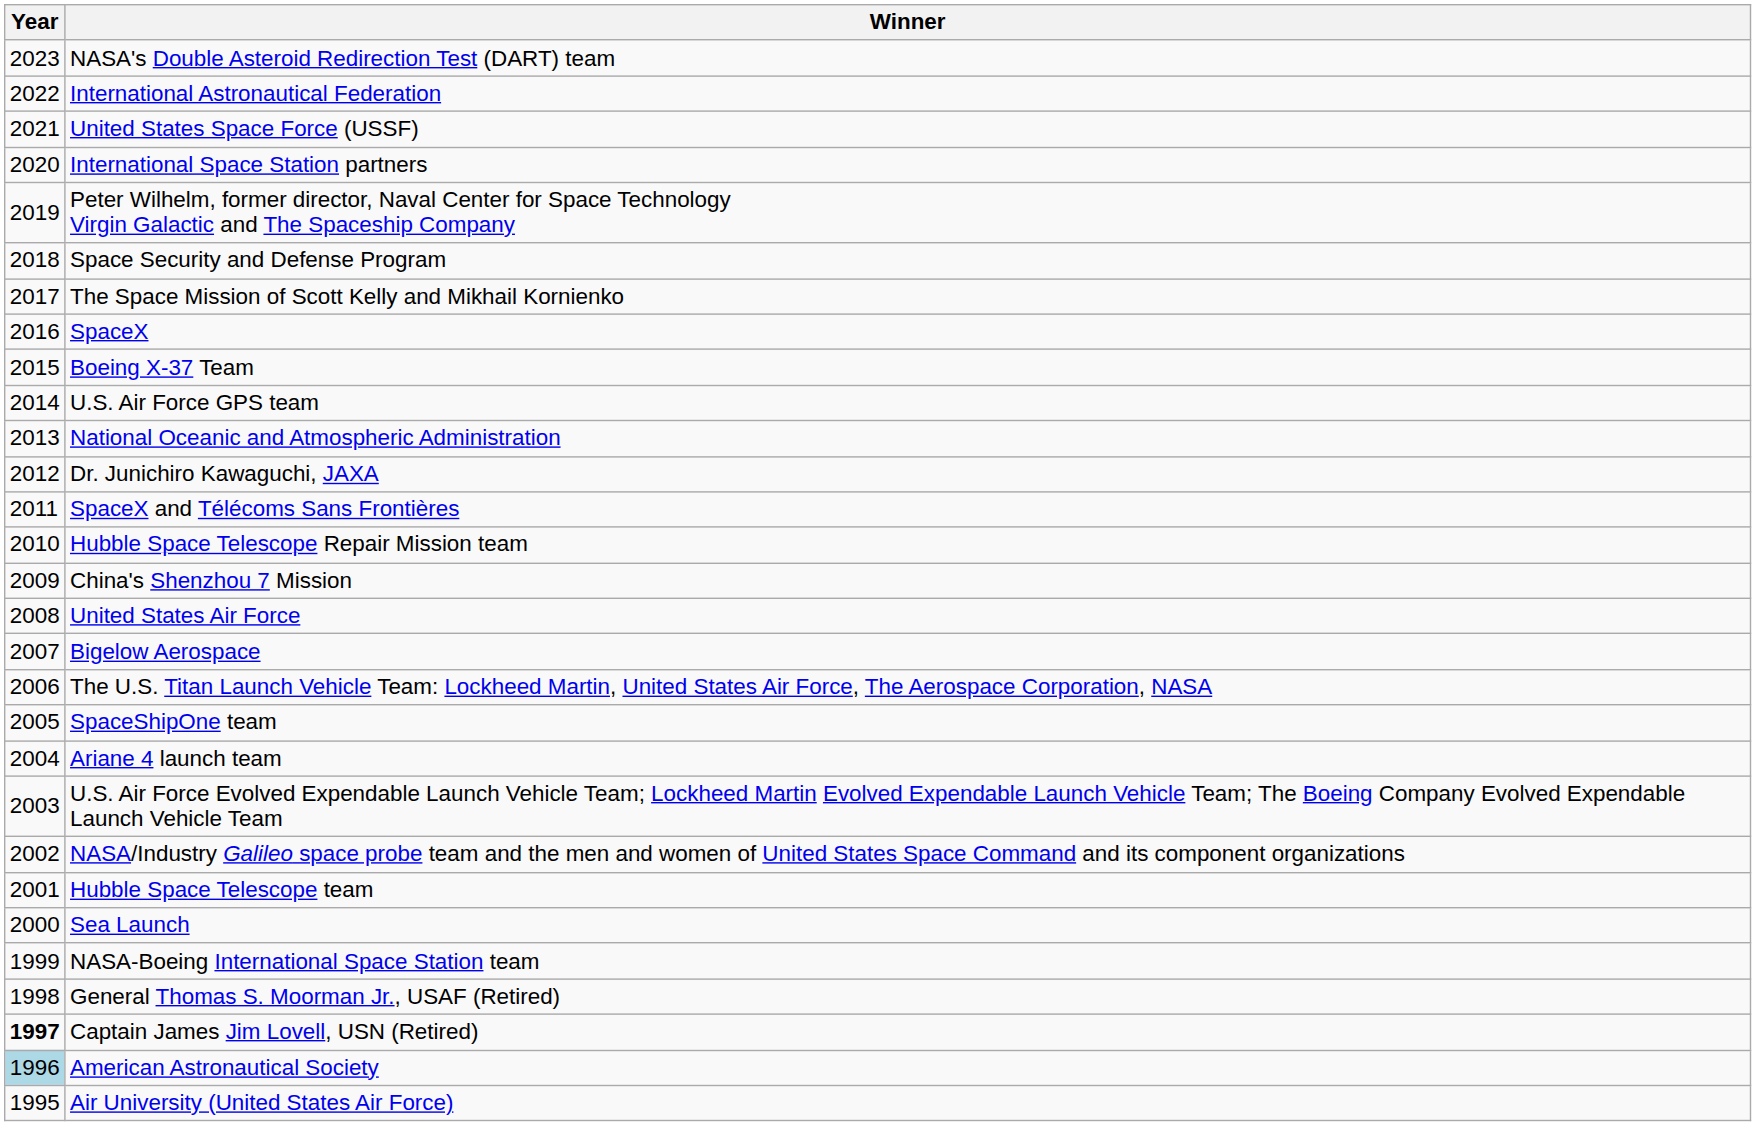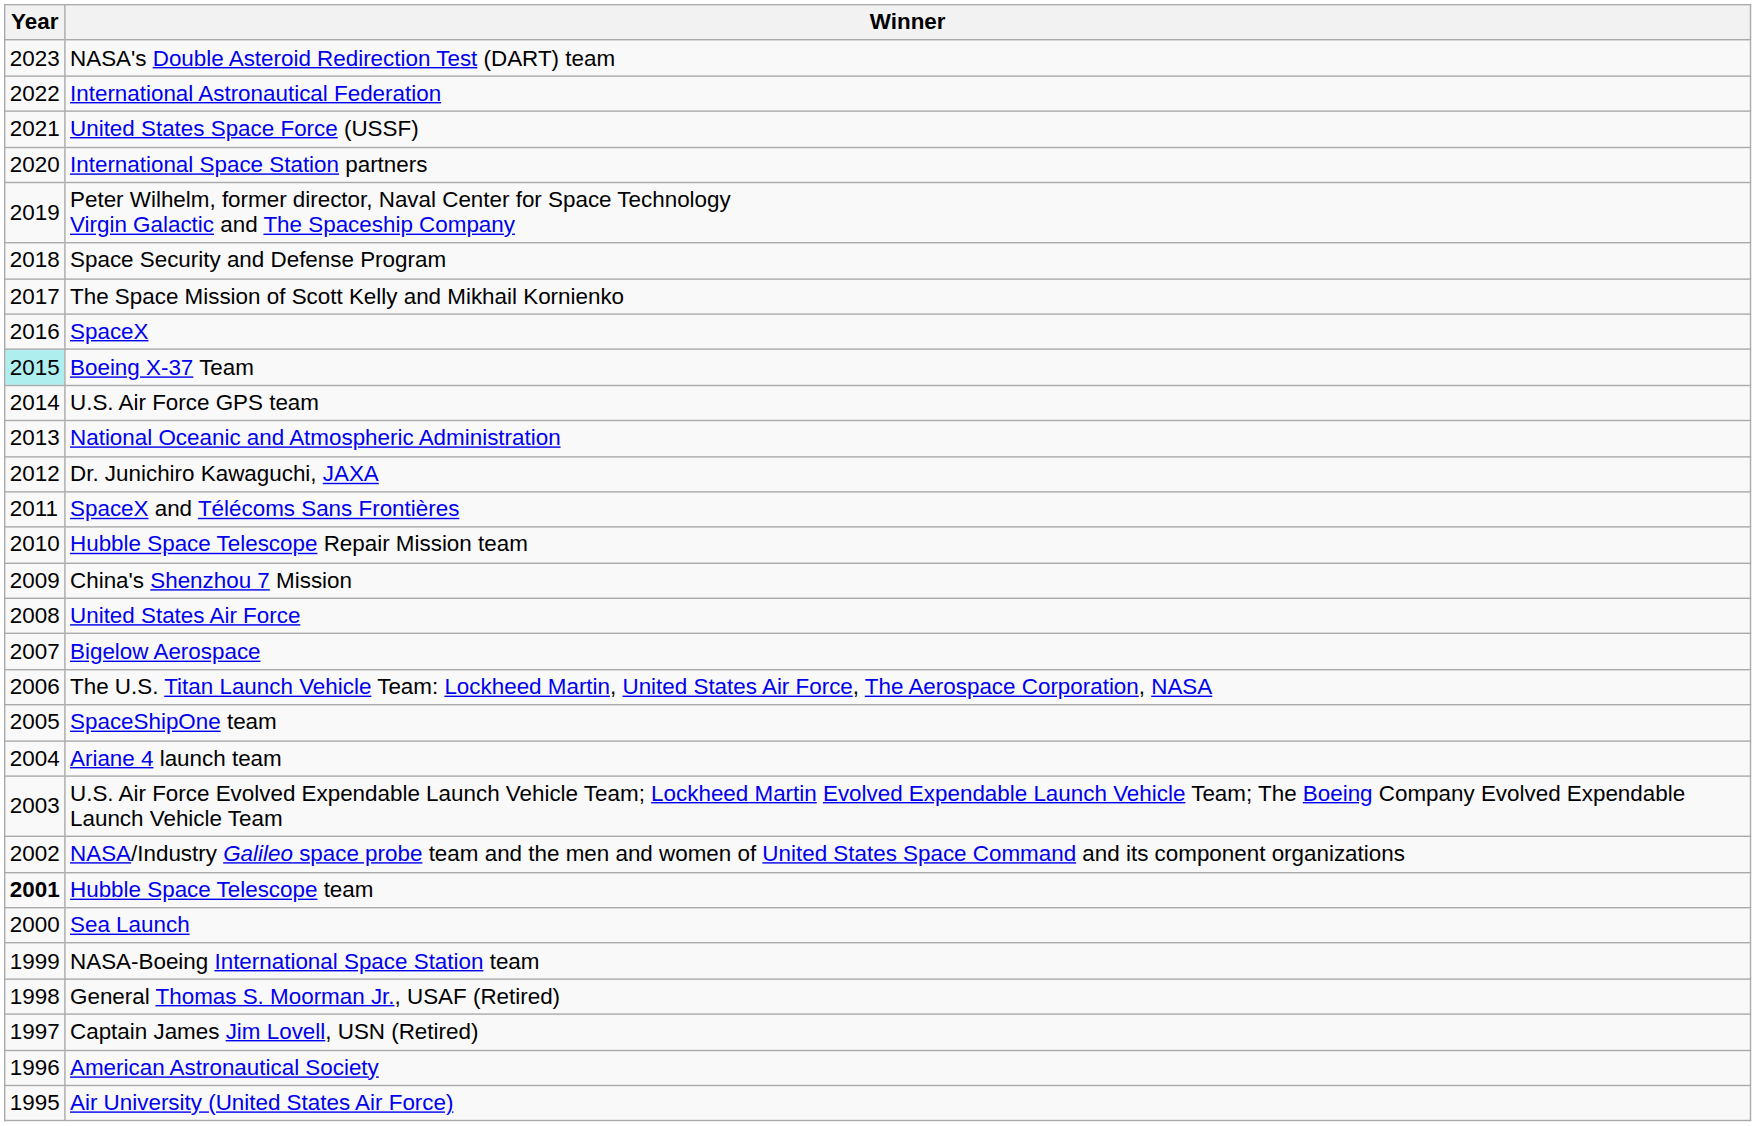Boeing X-37 Team | Year: no background -> paleturquoise background
Hubble Space Telescope team | Year: normal -> bold
Captain James Jim Lovell, USN (Retired) | Year: bold -> normal
American Astronautical Society | Year: lightblue background -> no background
